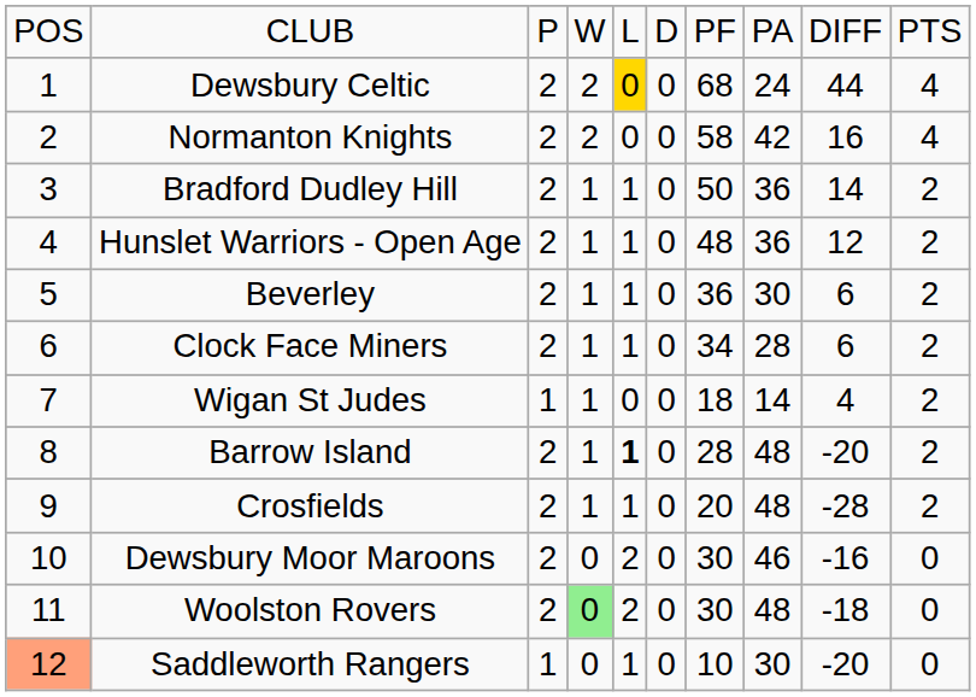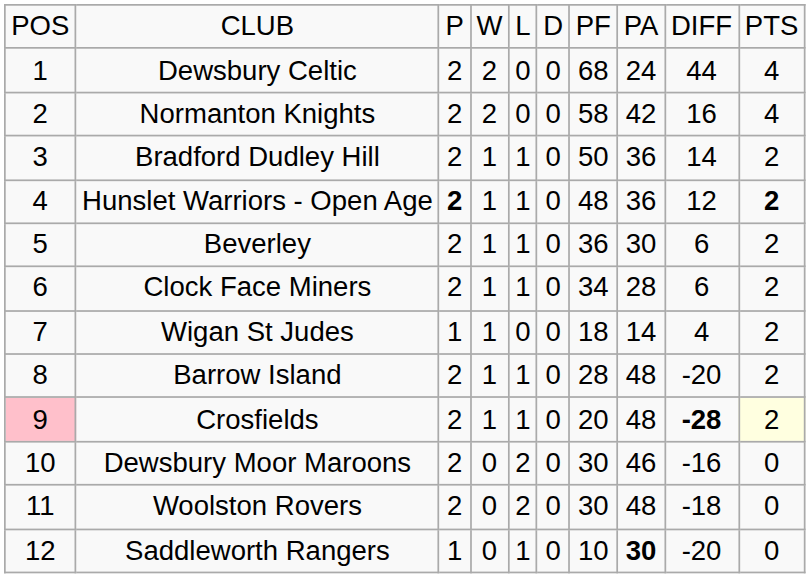Dewsbury Celtic | column 5: gold background -> no background
Hunslet Warriors - Open Age | column 3: normal -> bold
Hunslet Warriors - Open Age | column 10: normal -> bold
Barrow Island | column 5: bold -> normal
Crosfields | column 1: no background -> pink background
Crosfields | column 9: normal -> bold
Crosfields | column 10: no background -> lightyellow background
Woolston Rovers | column 4: lightgreen background -> no background
Saddleworth Rangers | column 1: lightsalmon background -> no background
Saddleworth Rangers | column 8: normal -> bold
